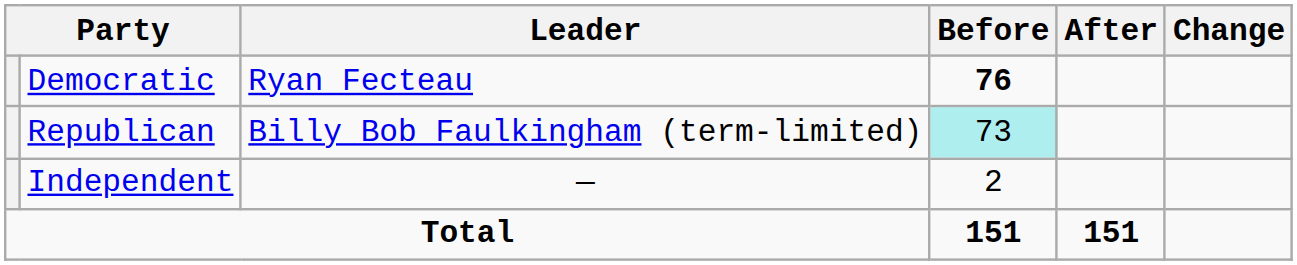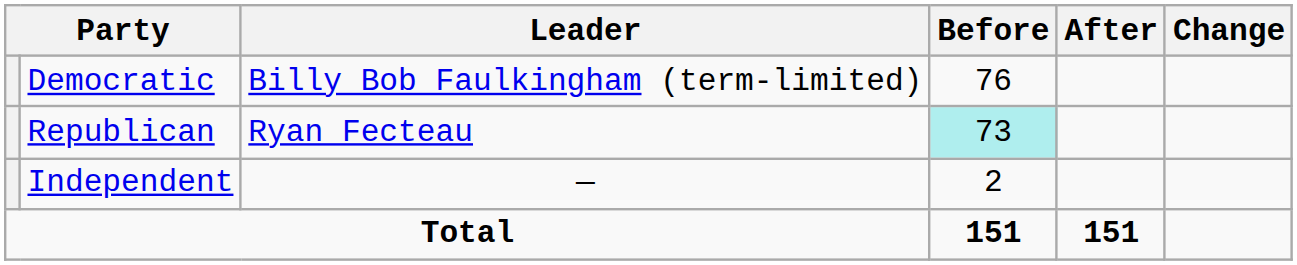Democratic | Leader: Ryan Fecteau -> Billy Bob Faulkingham (term-limited)
Democratic | Before: bold -> normal
Republican | Leader: Billy Bob Faulkingham (term-limited) -> Ryan Fecteau
